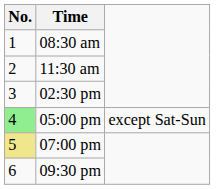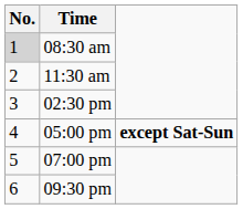08:30 am | No.: no background -> lightgrey background
05:00 pm | No.: lightgreen background -> no background
05:00 pm | column 3: normal -> bold
07:00 pm | No.: khaki background -> no background
